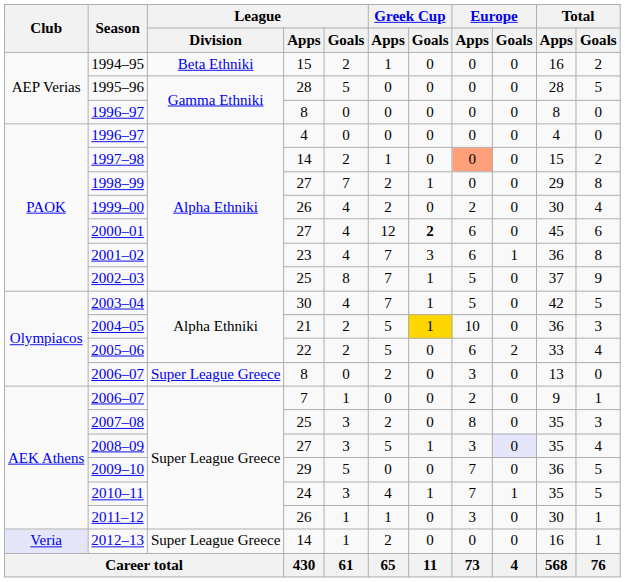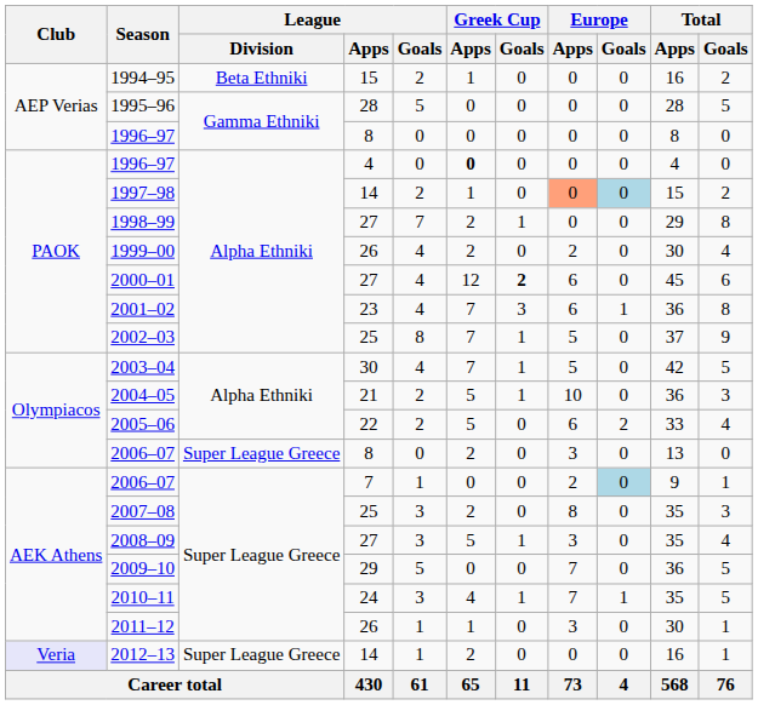1996–97 / 4 | Greek Cup / Apps: normal -> bold
1997–98 | Europe / Goals: no background -> lightblue background
2004–05 | Greek Cup / Goals: gold background -> no background
2006–07 / 7 | Europe / Goals: no background -> lightblue background
2008–09 | Europe / Goals: lavender background -> no background
